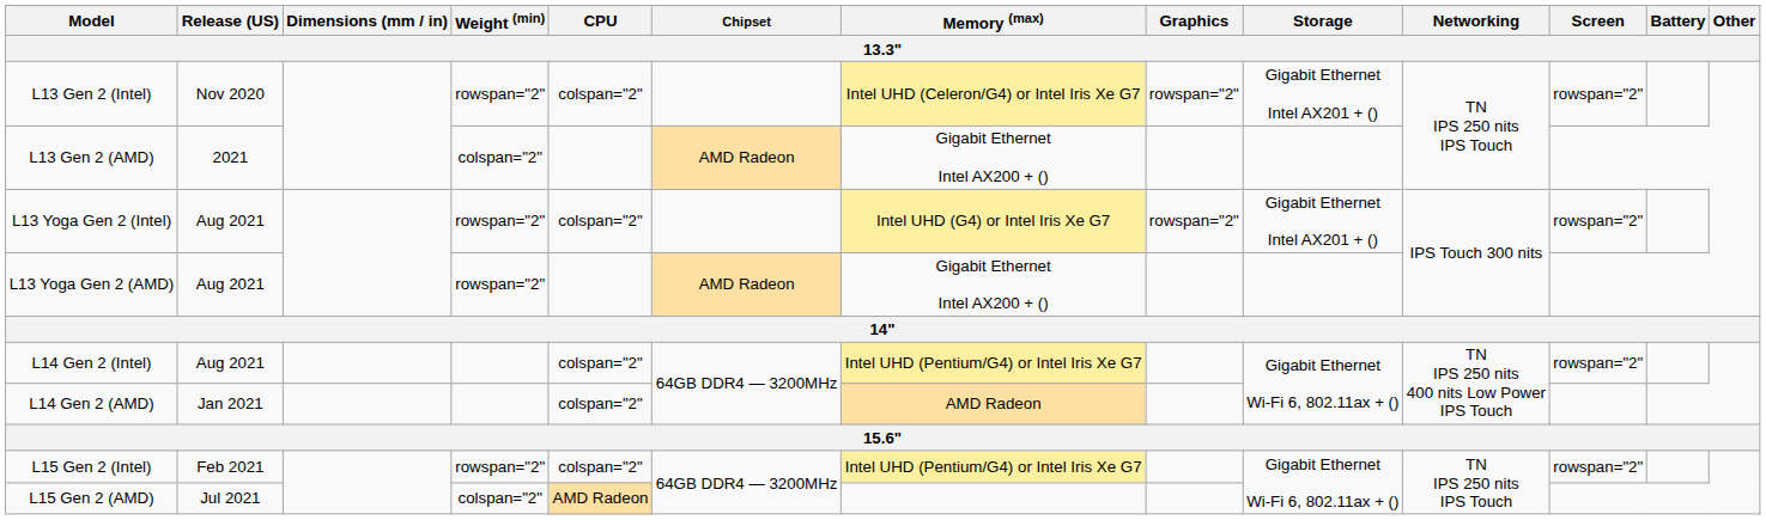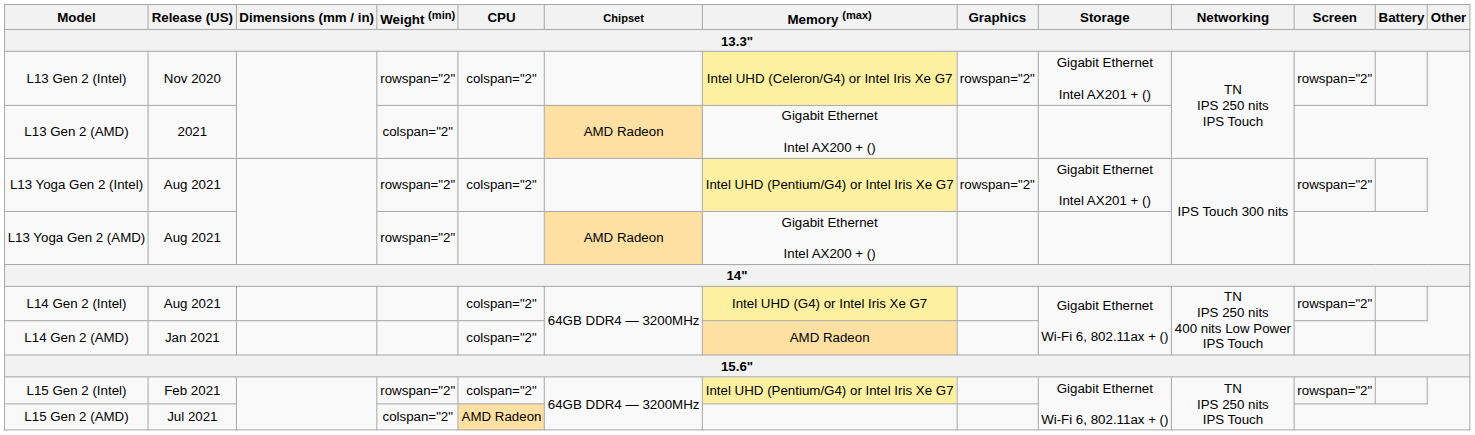L13 Yoga Gen 2 (Intel) | Memory (max): Intel UHD (G4) or Intel Iris Xe G7 -> Intel UHD (Pentium/G4) or Intel Iris Xe G7
L14 Gen 2 (Intel) | Memory (max): Intel UHD (Pentium/G4) or Intel Iris Xe G7 -> Intel UHD (G4) or Intel Iris Xe G7
